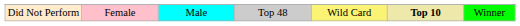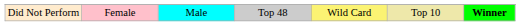Did Not Perform | column 6: bold -> normal
Did Not Perform | column 7: normal -> bold
